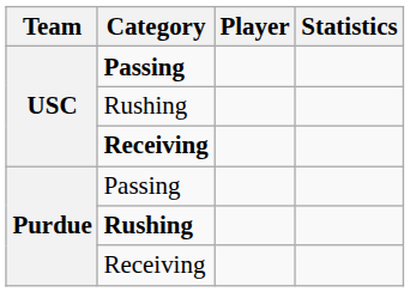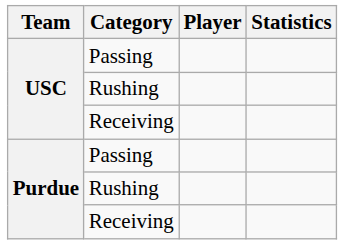USC / Passing | Category: bold -> normal
USC / Receiving | Category: bold -> normal
Purdue / Rushing | Category: bold -> normal
